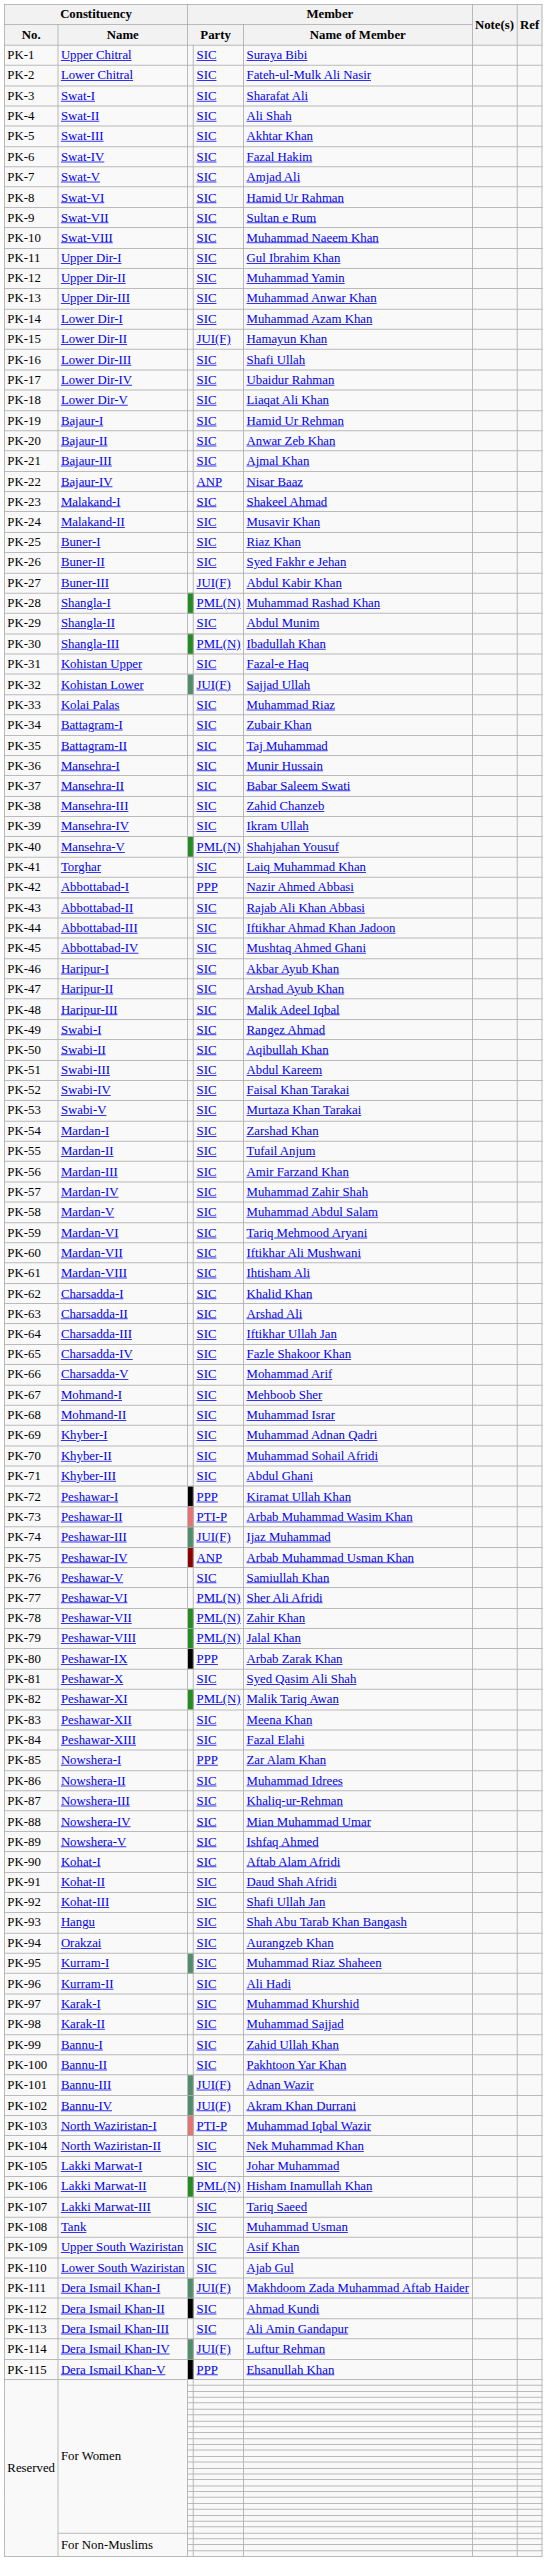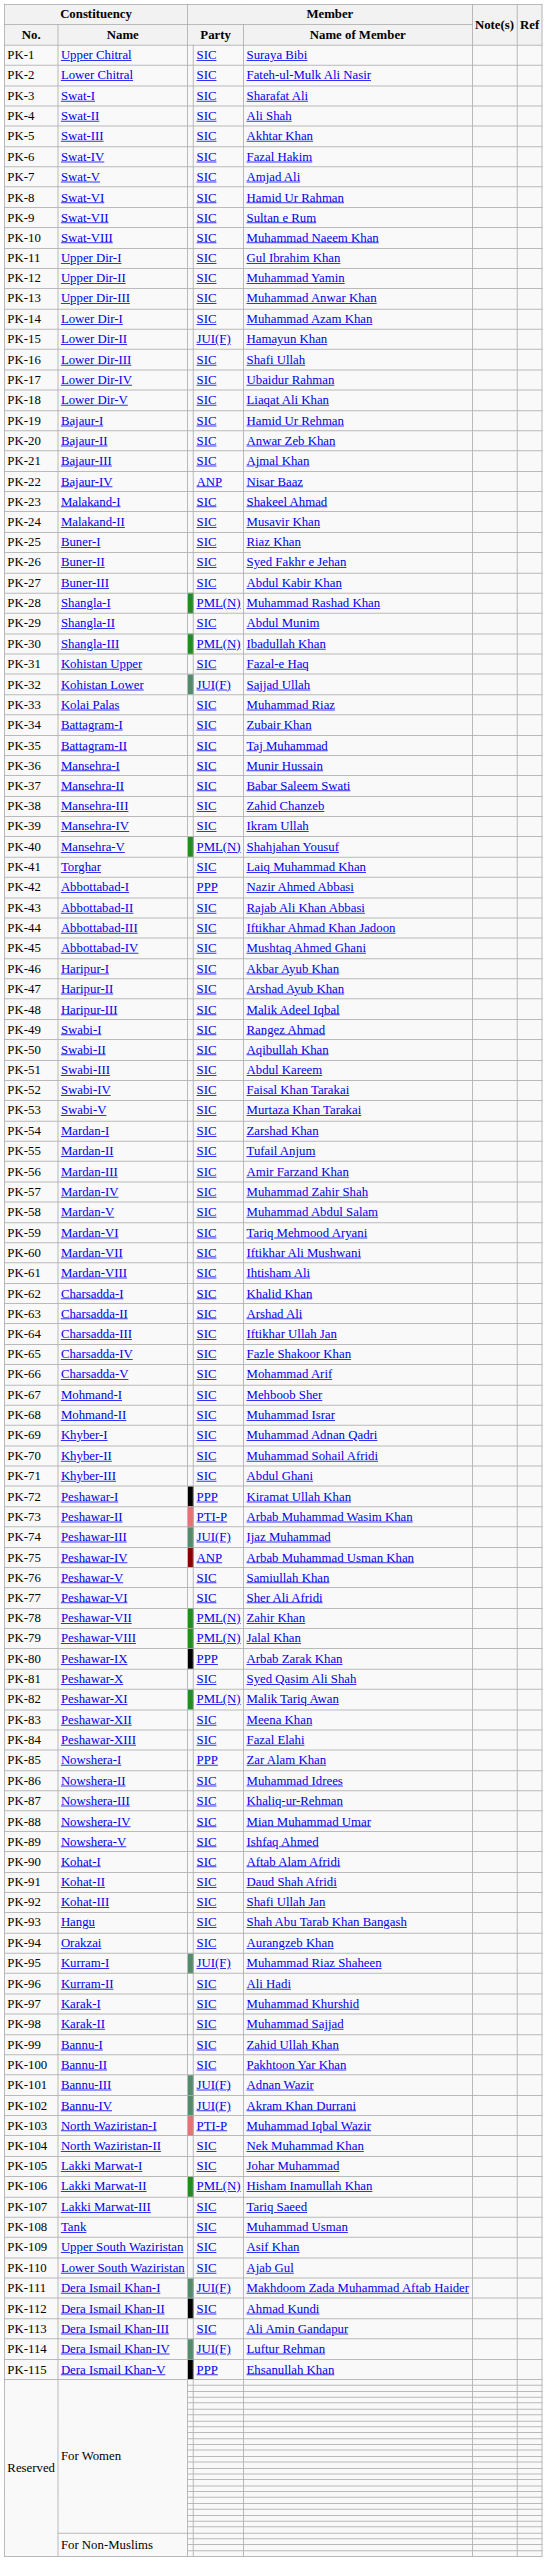Buner-III | column 4: JUI(F) -> SIC
Peshawar-VI | column 4: PML(N) -> SIC
Kurram-I | column 4: SIC -> JUI(F)
